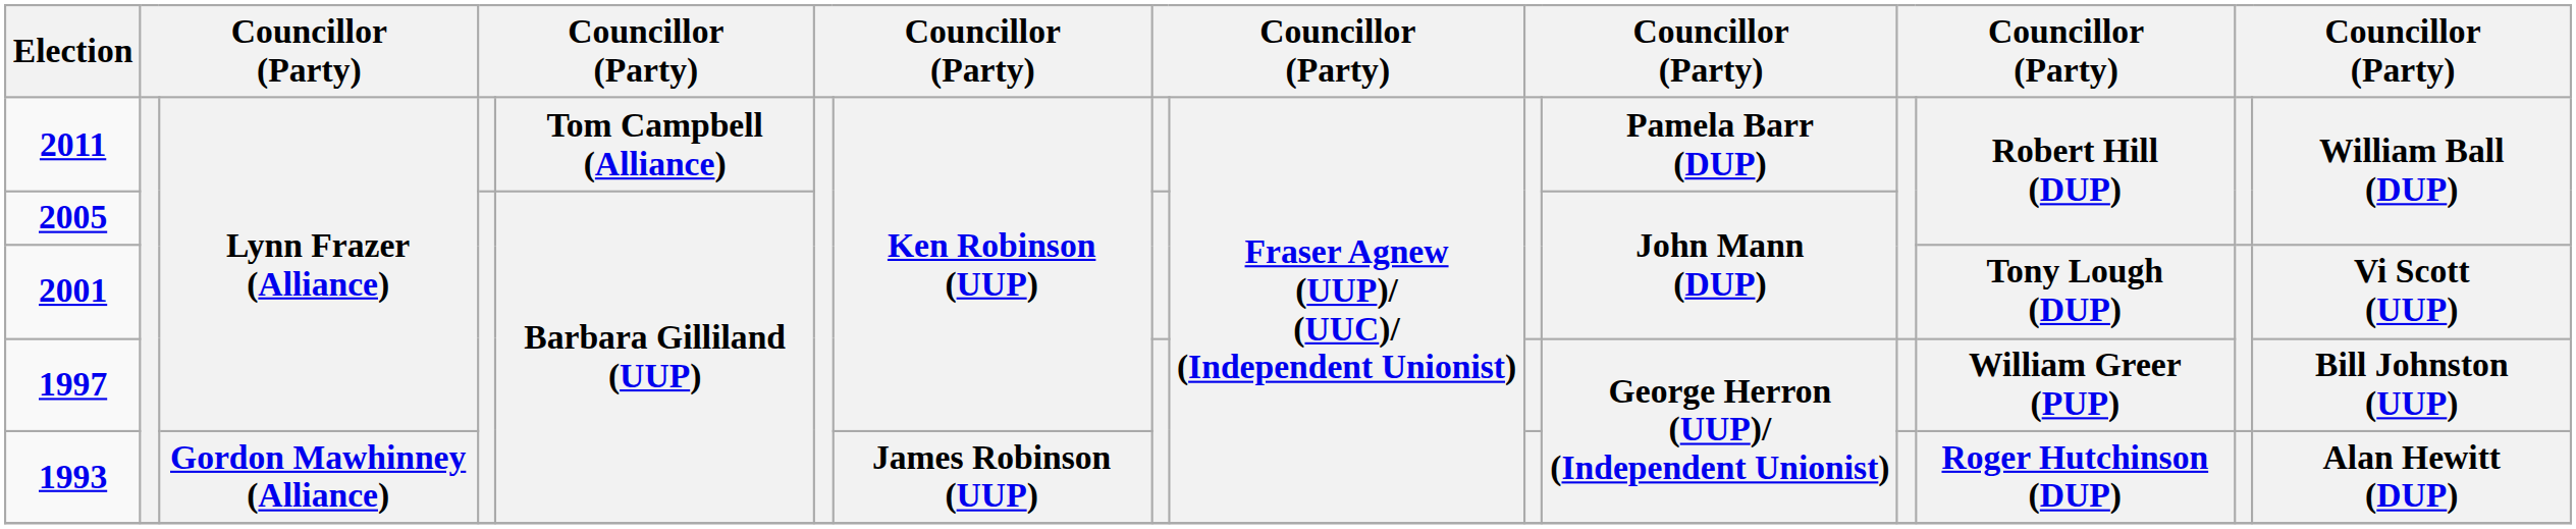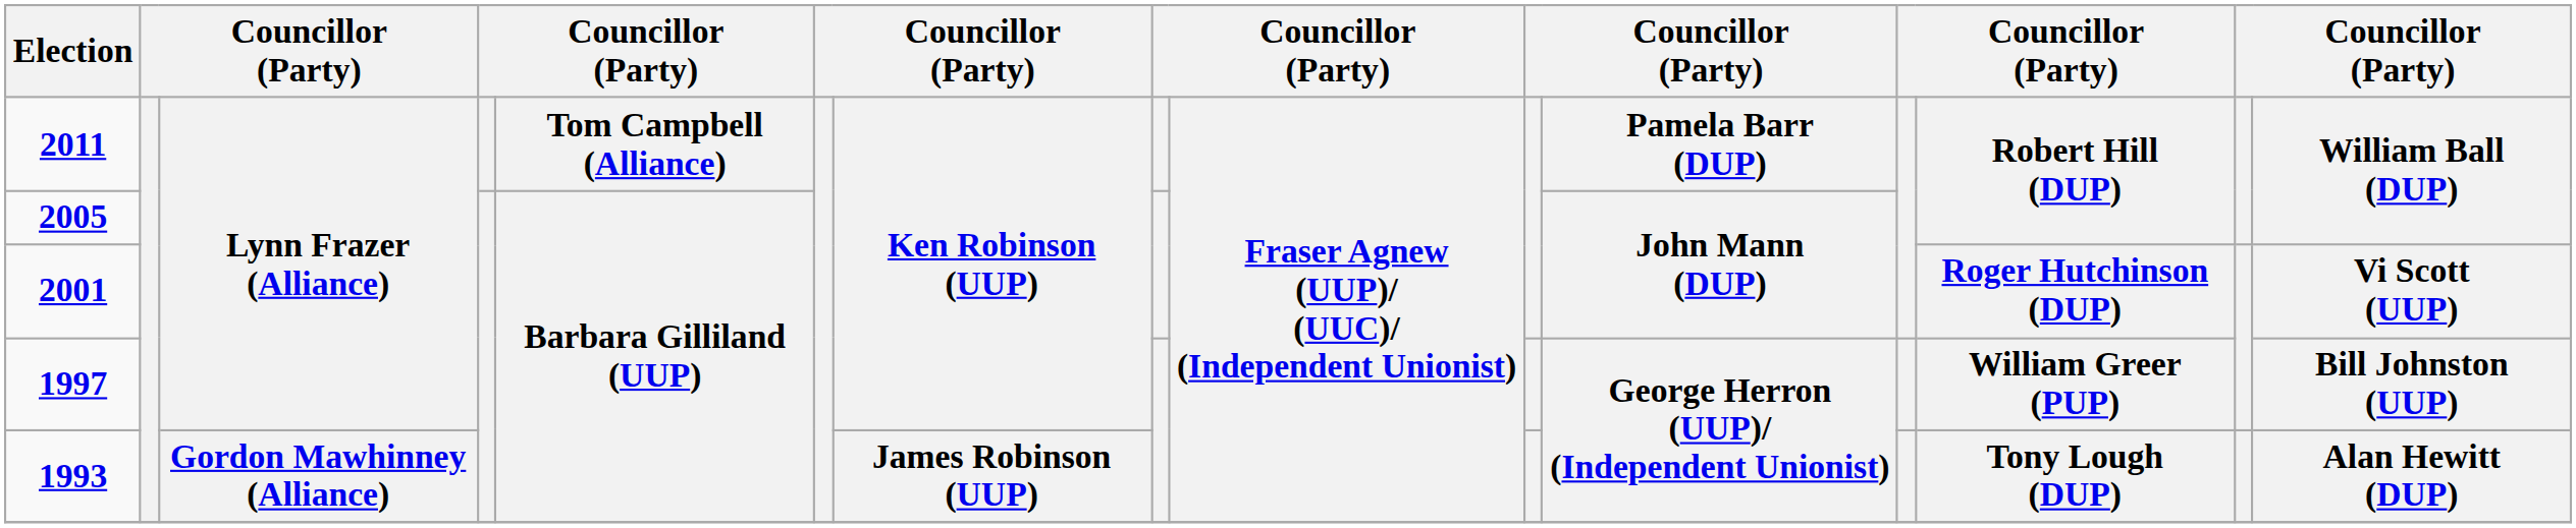2001 | column 13: Tony Lough (DUP) -> Roger Hutchinson (DUP)
1993 | column 13: Roger Hutchinson (DUP) -> Tony Lough (DUP)
